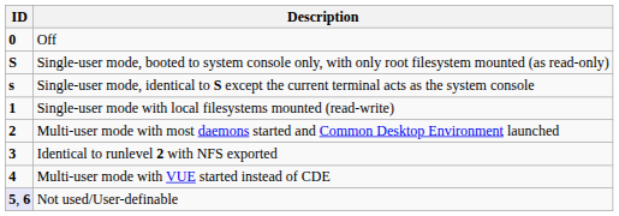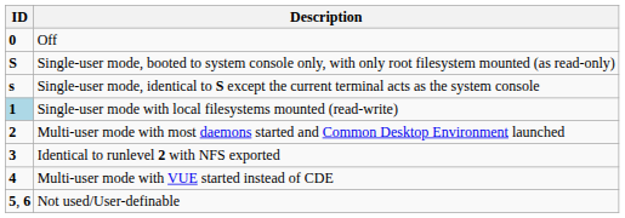Single-user mode with local filesystems mounted (read-write) | ID: no background -> lightblue background
Not used/User-definable | ID: lavender background -> no background
